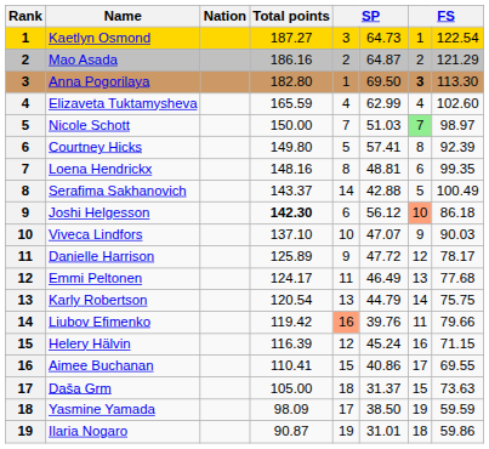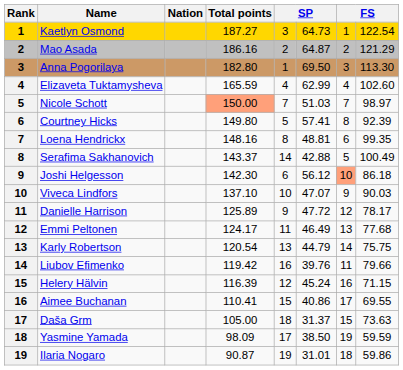Anna Pogorilaya | column 7: bold -> normal
Nicole Schott | Total points: no background -> lightsalmon background
Nicole Schott | column 7: lightgreen background -> no background
Joshi Helgesson | Total points: bold -> normal
Liubov Efimenko | column 5: lightsalmon background -> no background
